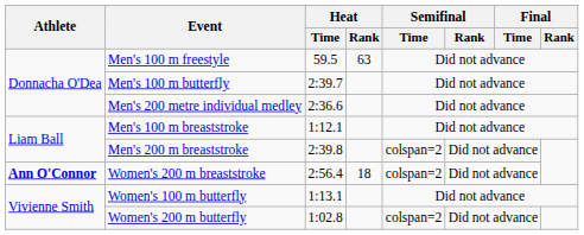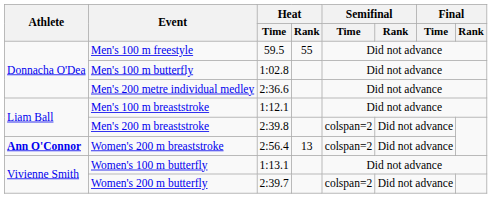Men's 100 m freestyle | Heat / Rank: 63 -> 55
Men's 100 m butterfly | Heat / Time: 2:39.7 -> 1:02.8
Women's 200 m breaststroke | Heat / Rank: 18 -> 13
Women's 200 m butterfly | Heat / Time: 1:02.8 -> 2:39.7
